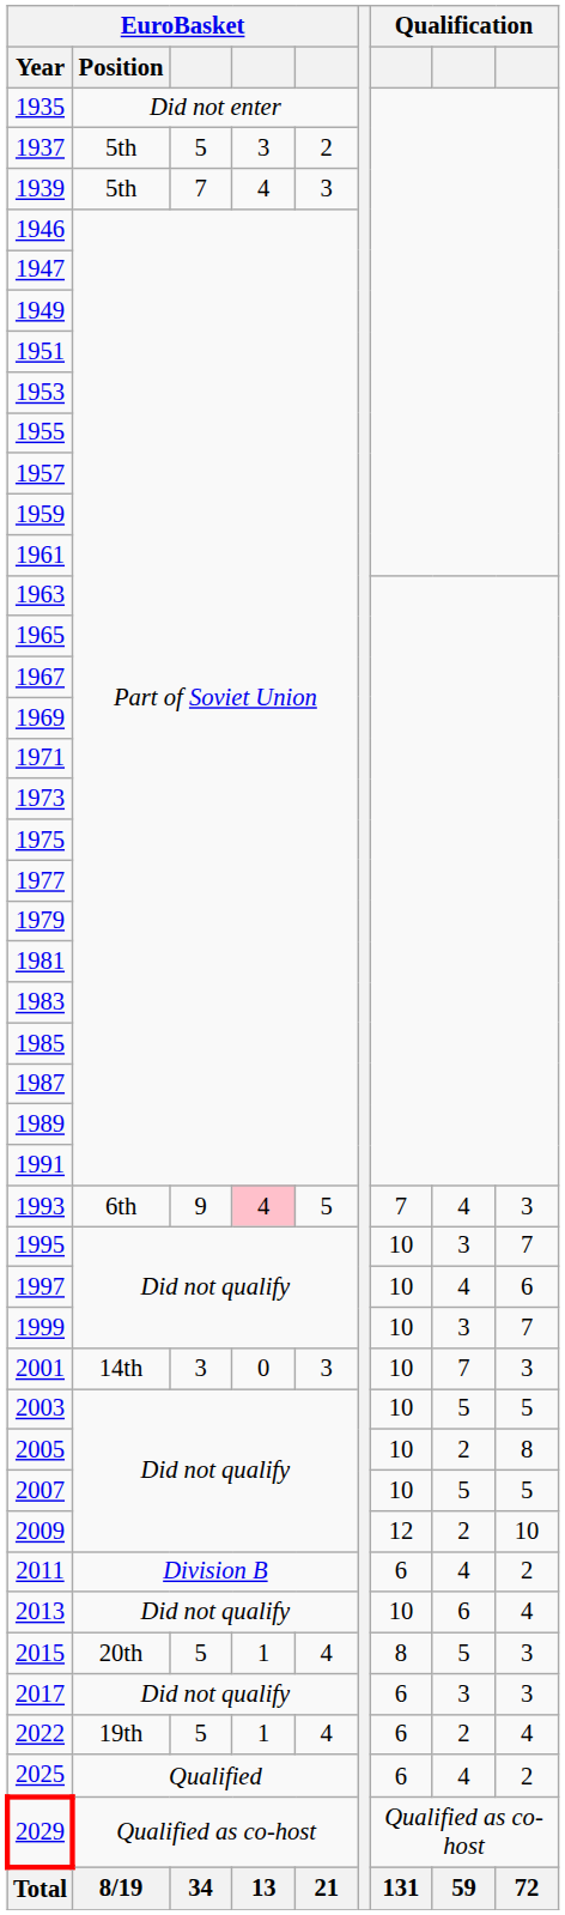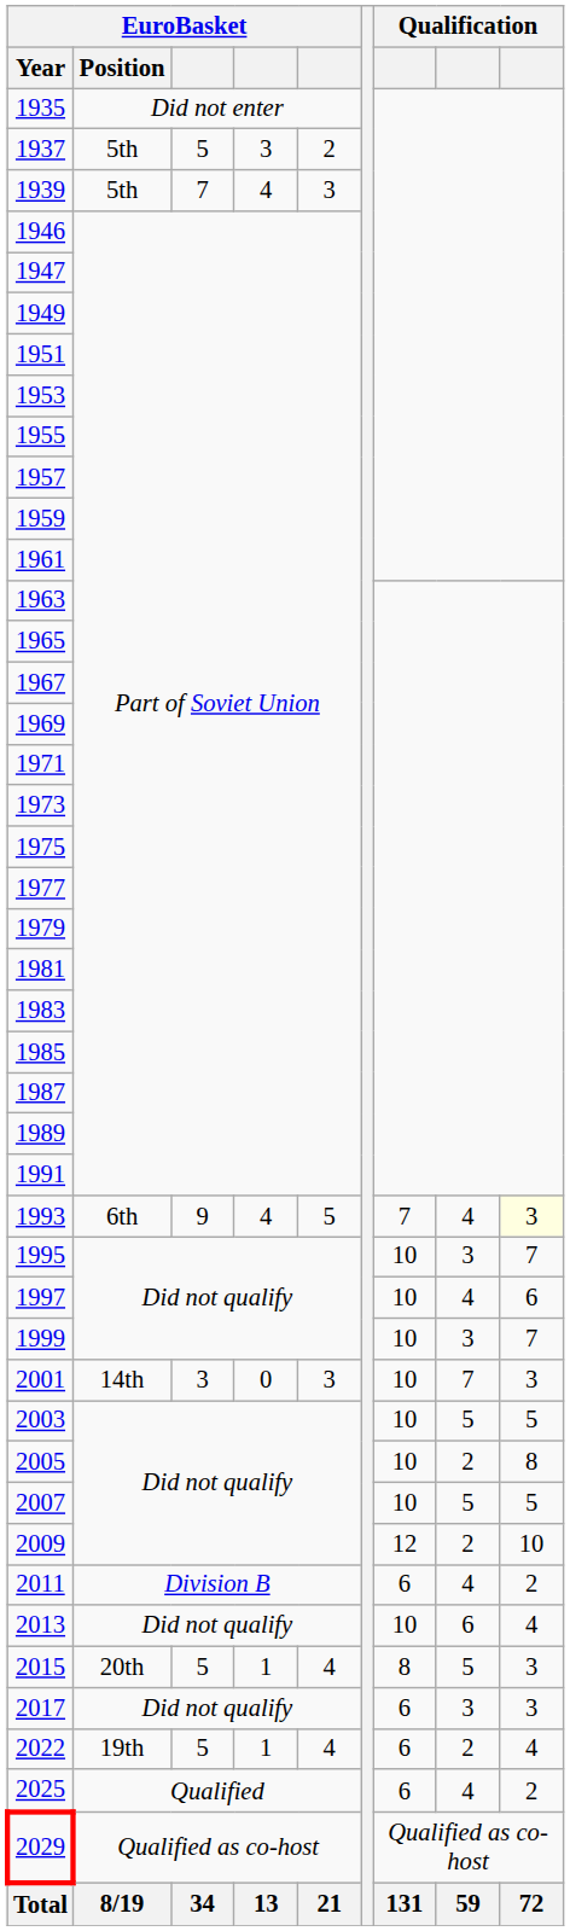1993 | column 4: pink background -> no background
1993 | column 9: no background -> lightyellow background
